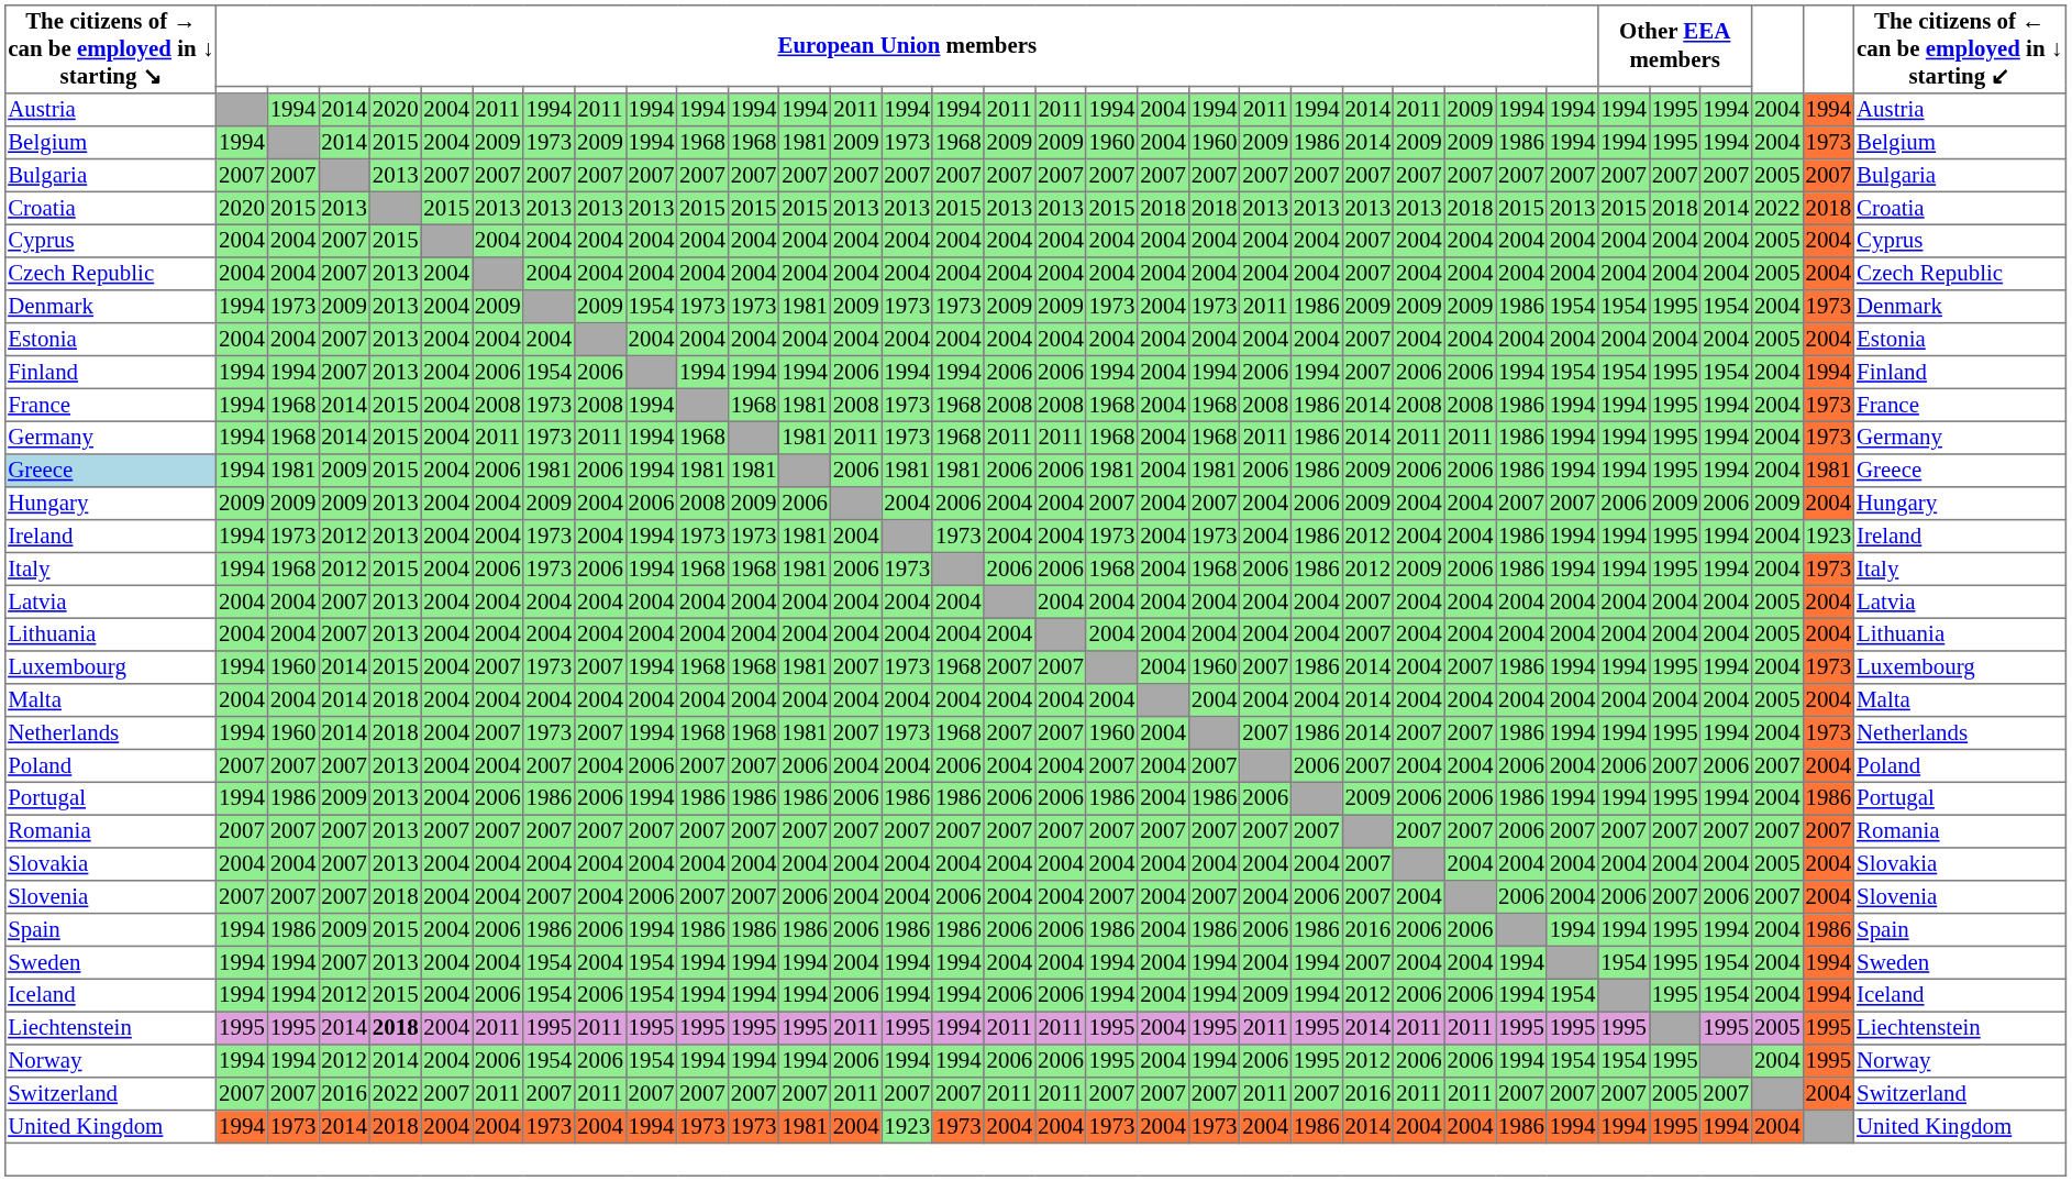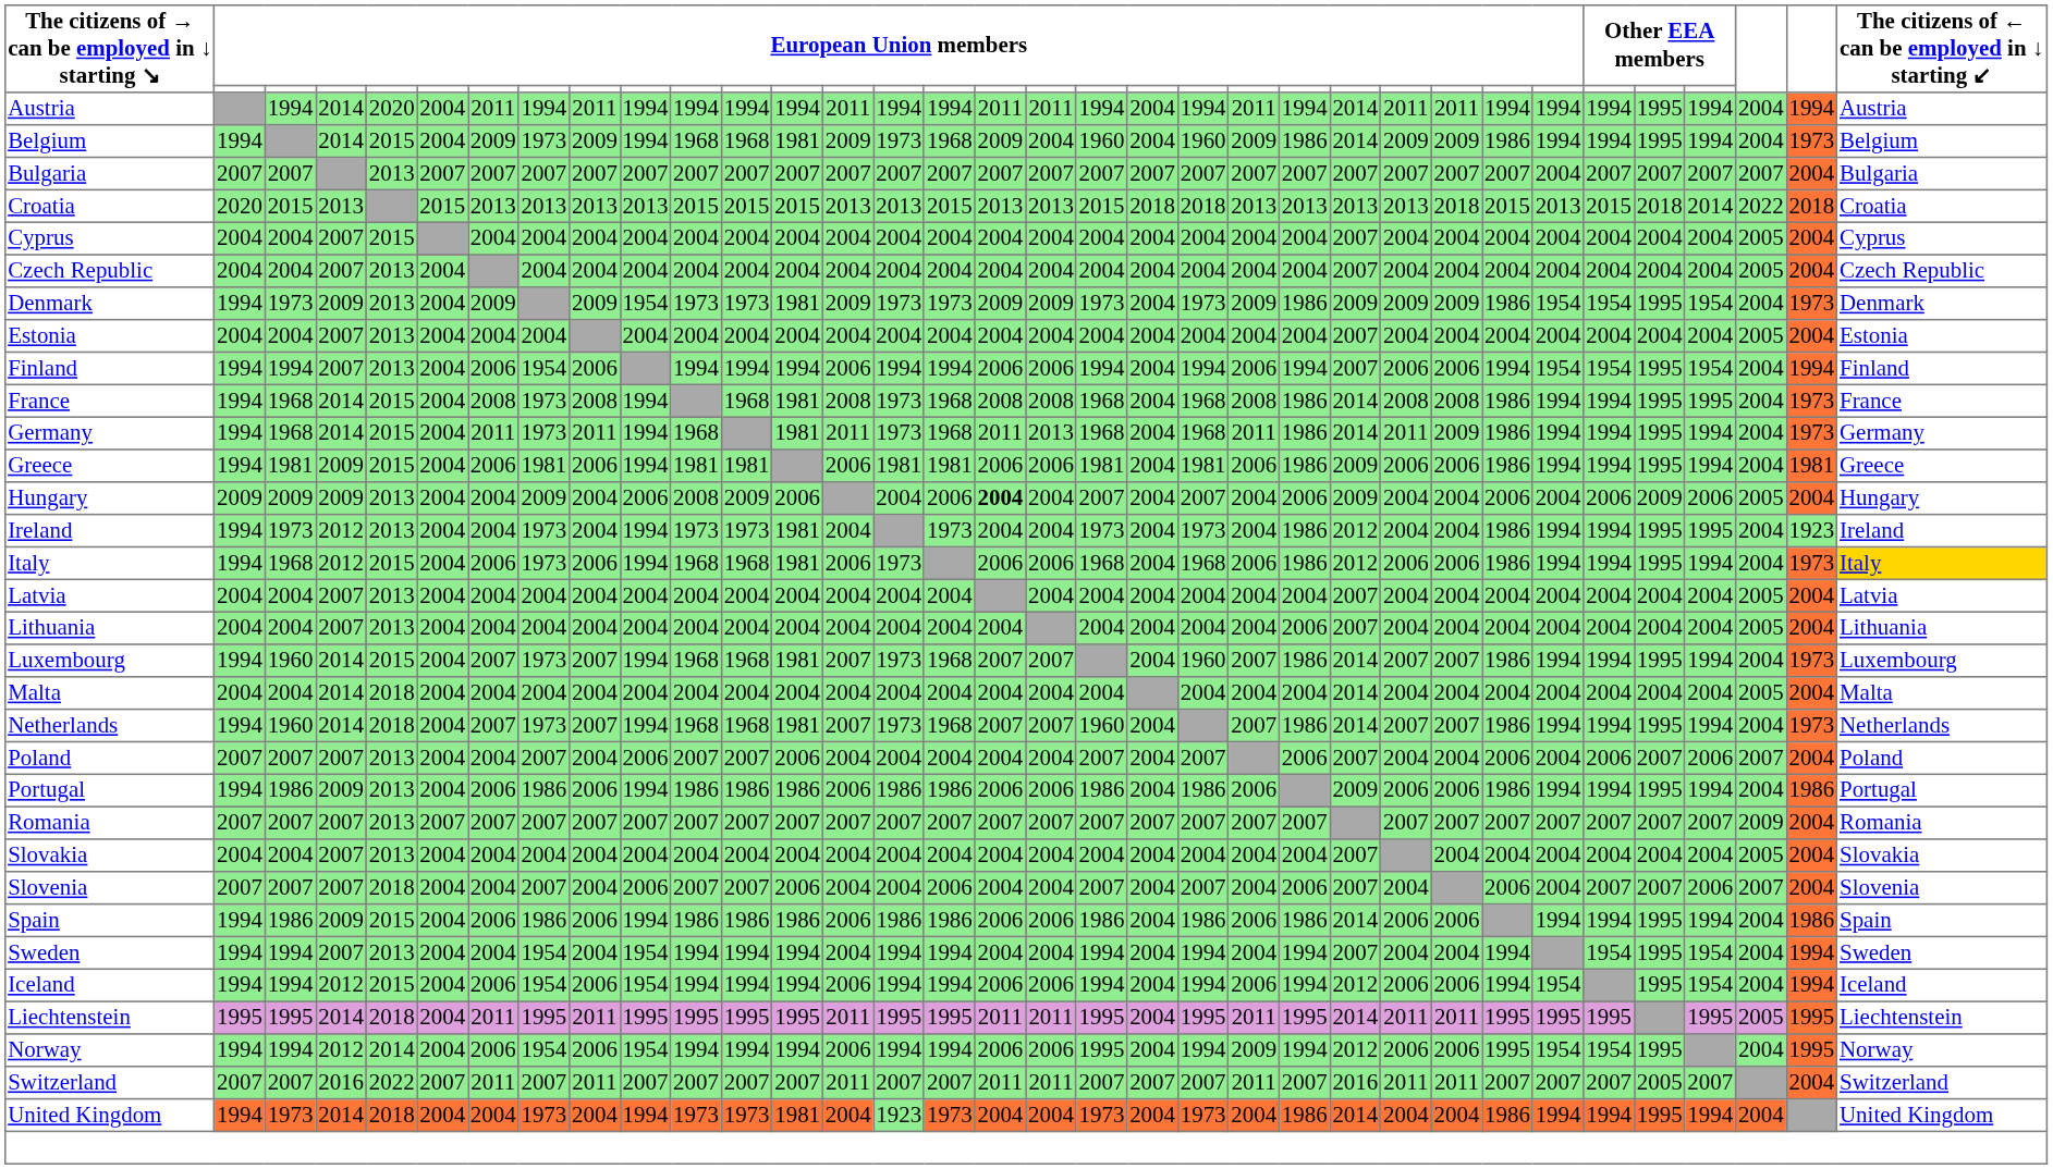row 3 | column 26: 2009 -> 2011
row 4 | column 18: 2009 -> 2004
row 5 | column 28: 2007 -> 2004
row 5 | column 32: 2005 -> 2007
row 5 | column 33: 2007 -> 2004
row 9 | column 22: 2011 -> 2009
row 12 | column 31: 1994 -> 1995
row 13 | column 18: 2011 -> 2013
row 13 | column 26: 2011 -> 2009
row 14 | The citizens of → can be employed in ↓ starting ↘: lightblue background -> no background
row 15 | column 17: normal -> bold
row 15 | column 27: 2007 -> 2006
row 15 | column 28: 2007 -> 2004
row 15 | column 32: 2009 -> 2005
row 16 | column 31: 1994 -> 1995
row 17 | column 25: 2009 -> 2006
row 17 | The citizens of ← can be employed in ↓ starting ↙: no background -> gold background
row 19 | column 23: 2004 -> 2006
row 20 | column 25: 2004 -> 2007
row 23 | column 16: 2006 -> 2004
row 25 | column 27: 2006 -> 2007
row 25 | column 32: 2007 -> 2009
row 25 | column 33: 2007 -> 2004
row 27 | column 29: 2006 -> 2007
row 28 | column 24: 2016 -> 2014
row 30 | column 22: 2009 -> 2006
row 31 | column 5: bold -> normal
row 31 | column 16: 1994 -> 1995
row 32 | column 22: 2006 -> 2009
row 32 | column 23: 1995 -> 1994
row 32 | column 27: 1994 -> 1995
